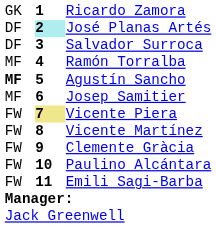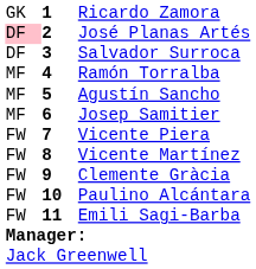José Planas Artés | column 1: no background -> pink background
José Planas Artés | column 2: paleturquoise background -> no background
Agustín Sancho | column 1: bold -> normal
Vicente Piera | column 2: khaki background -> no background
